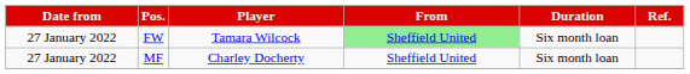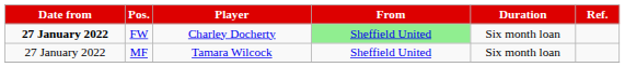FW | Date from: normal -> bold
FW | Player: Tamara Wilcock -> Charley Docherty
MF | Player: Charley Docherty -> Tamara Wilcock
